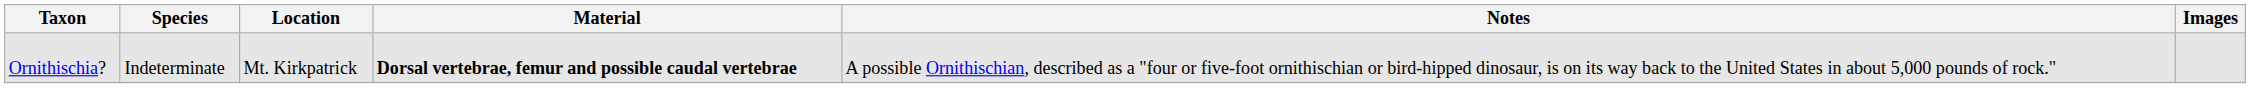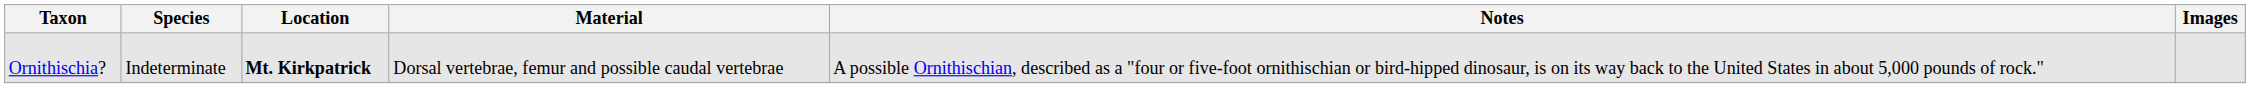Ornithischia? | Location: normal -> bold
Ornithischia? | Material: bold -> normal
